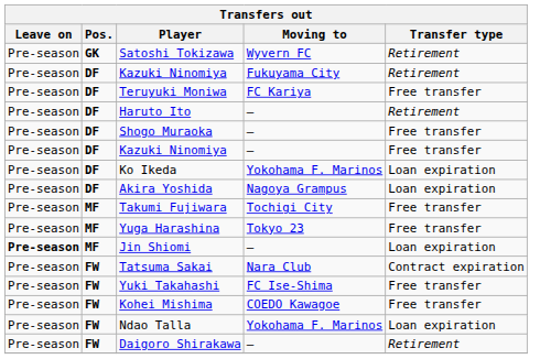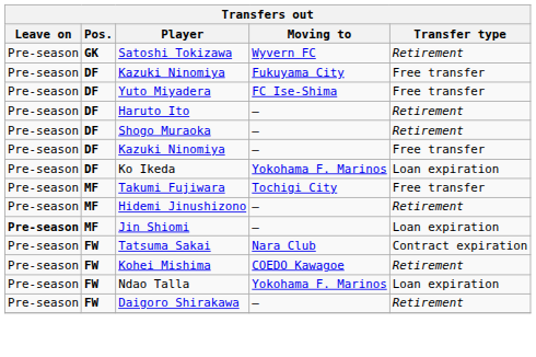Kazuki Ninomiya / Fukuyama City | Transfer type: Retirement -> Free transfer
- row: Pre-season | DF | Teruyuki Moniwa | FC Kariya | Free transfer
+ row: Pre-season | DF | Yuto Miyadera | FC Ise-Shima | Free transfer
Shogo Muraoka | Transfer type: Free transfer -> Retirement
- row: Pre-season | DF | Akira Yoshida | Nagoya Grampus | Loan expiration
- row: Pre-season | MF | Yuga Harashina | Tokyo 23 | Free transfer
+ row: Pre-season | MF | Hidemi Jinushizono | – | Retirement
- row: Pre-season | FW | Yuki Takahashi | FC Ise-Shima | Free transfer
Kohei Mishima | Transfer type: Free transfer -> Retirement
